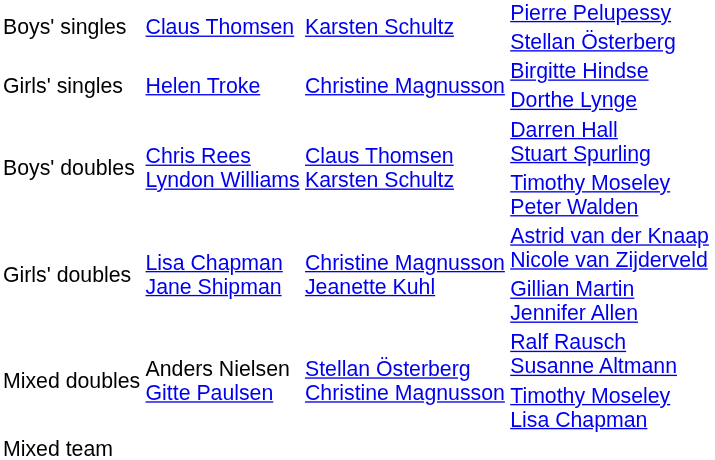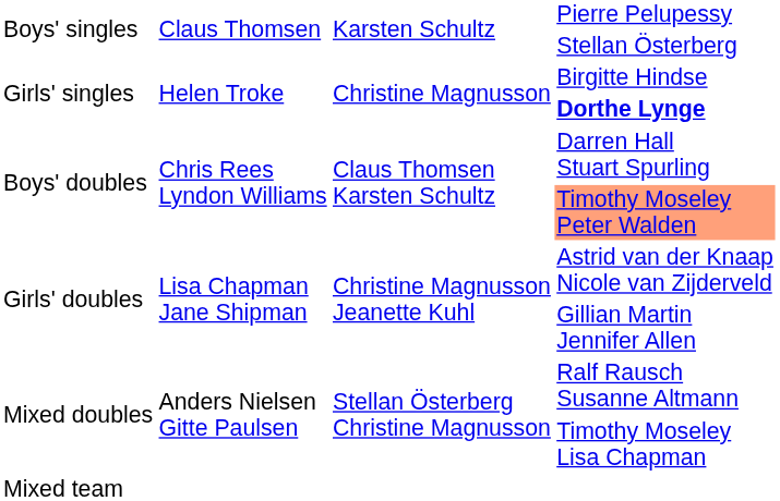Dorthe Lynge | column 4: normal -> bold
Timothy Moseley Peter Walden | column 4: no background -> lightsalmon background
